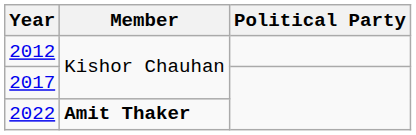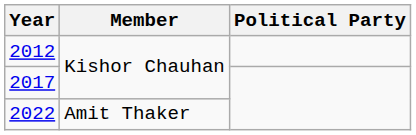2022 | Member: bold -> normal
